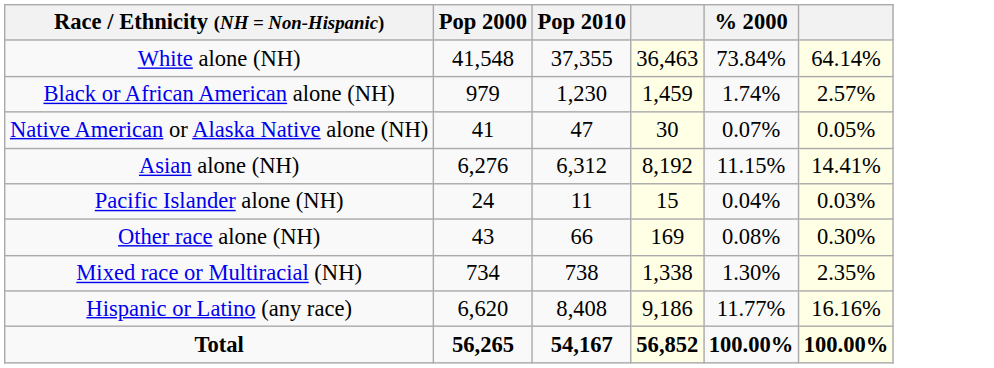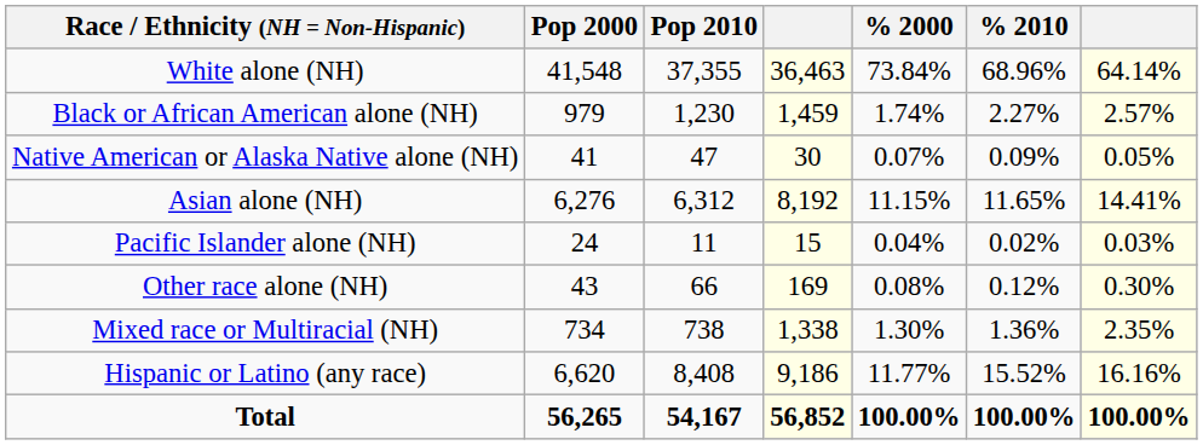+ column: % 2010 | 68.96% | 2.27% | 0.09% | 11.65% | 0.02% | 0.12% | 1.36% | 15.52% | 100.00%
